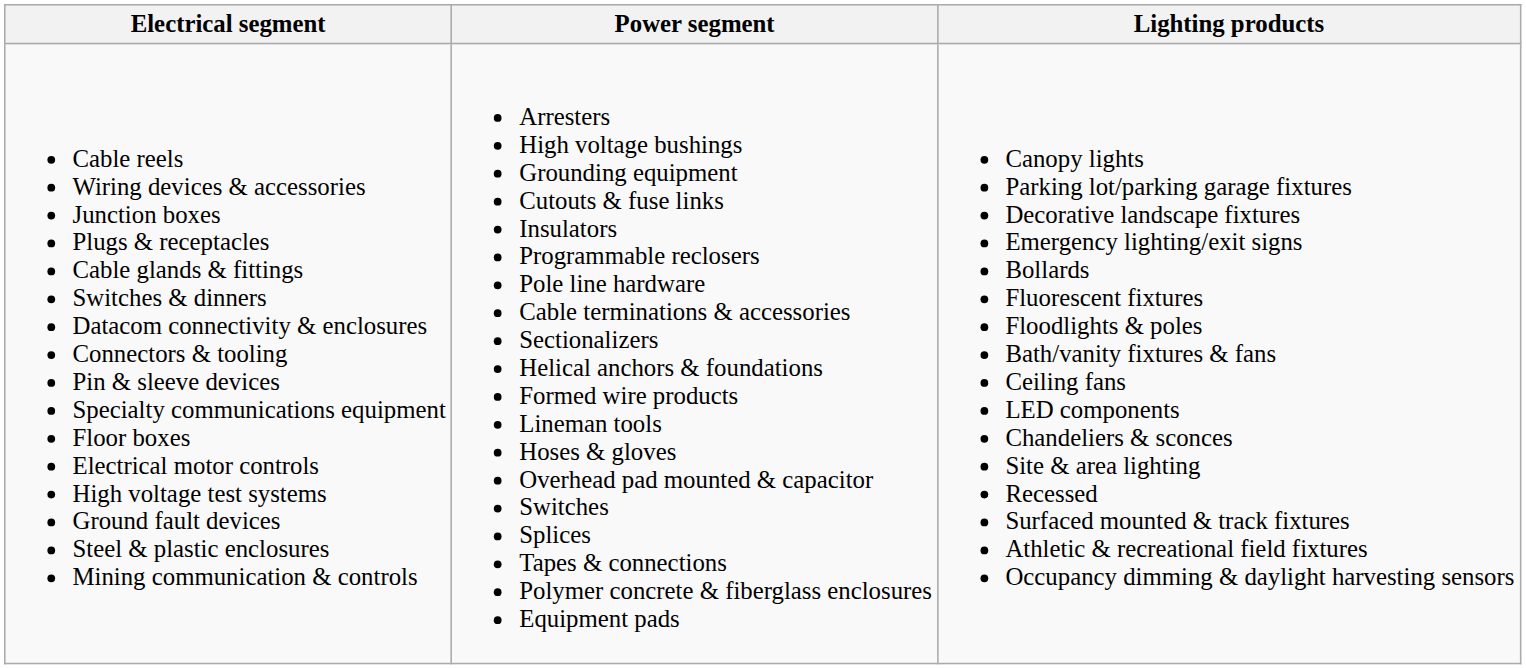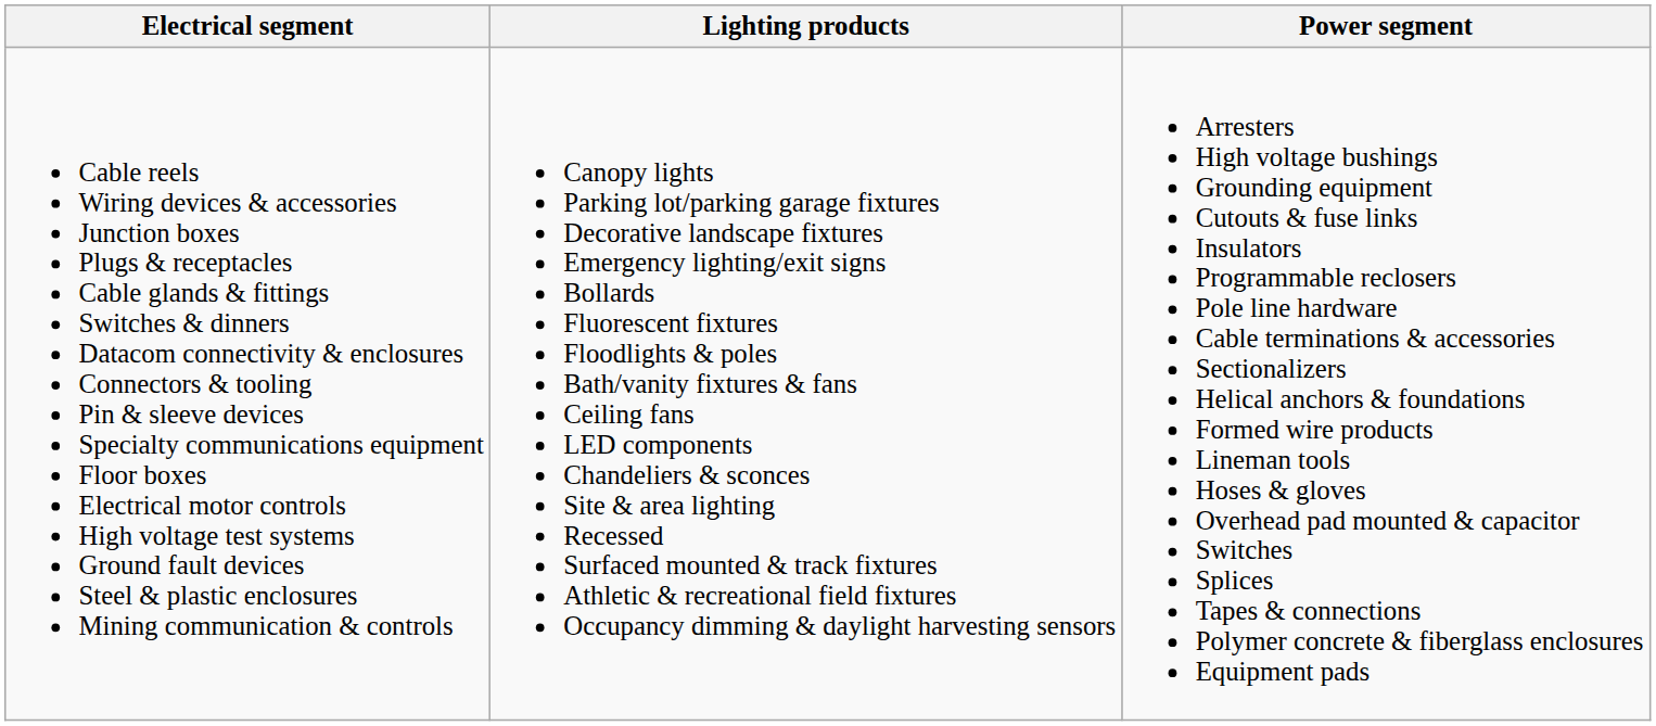columns swapped: Lighting products <-> Power segment
